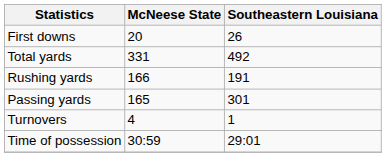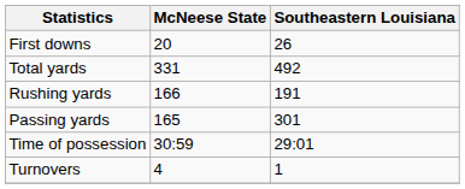rows swapped: Turnovers <-> Time of possession
